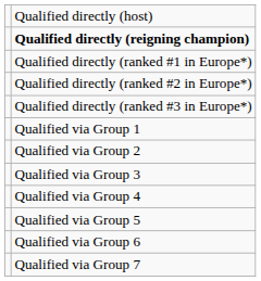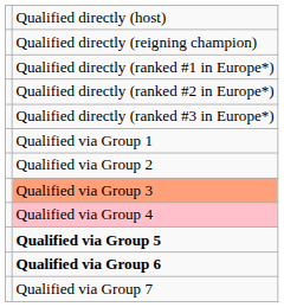Qualified directly (reigning champion) | column 2: bold -> normal
Qualified via Group 3 | column 2: no background -> lightsalmon background
Qualified via Group 4 | column 2: no background -> pink background
Qualified via Group 5 | column 2: normal -> bold
Qualified via Group 6 | column 2: normal -> bold
